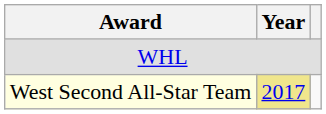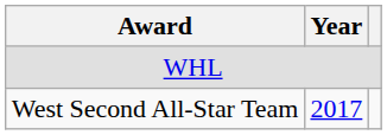West Second All-Star Team | Award: lightyellow background -> no background
West Second All-Star Team | Year: khaki background -> no background
